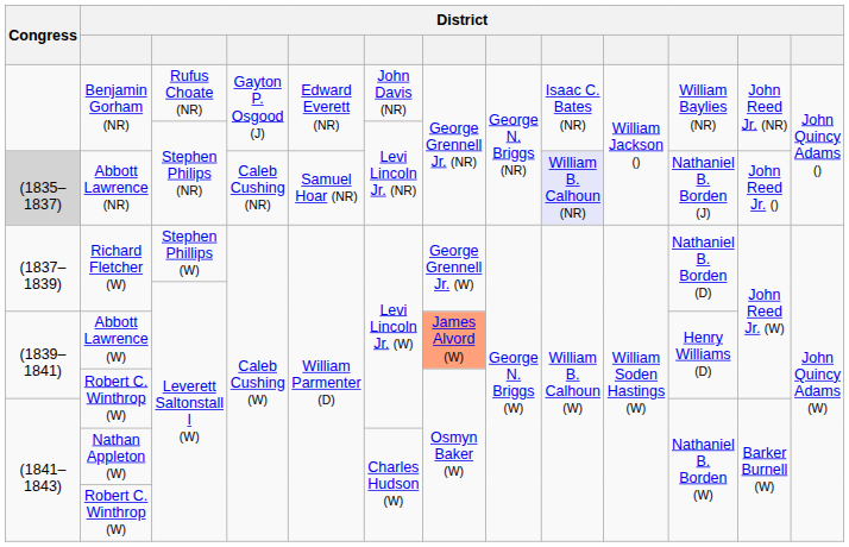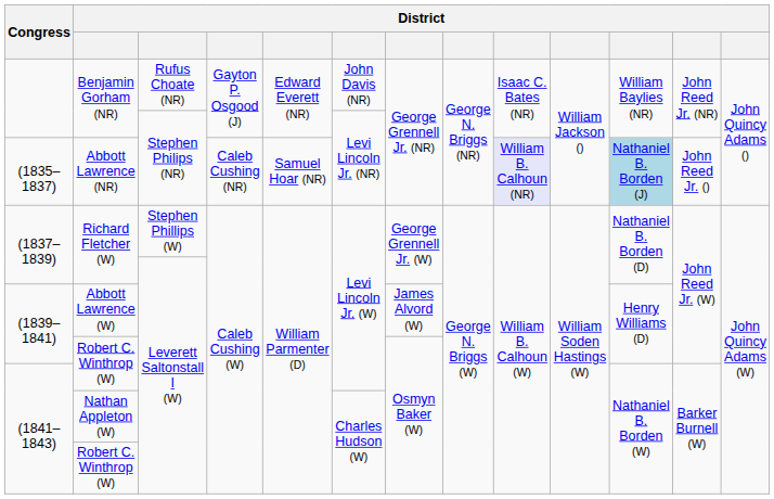Abbott Lawrence (NR) | Congress: lightgrey background -> no background
Abbott Lawrence (NR) | column 11: no background -> lightblue background
Abbott Lawrence (W) | column 7: lightsalmon background -> no background
